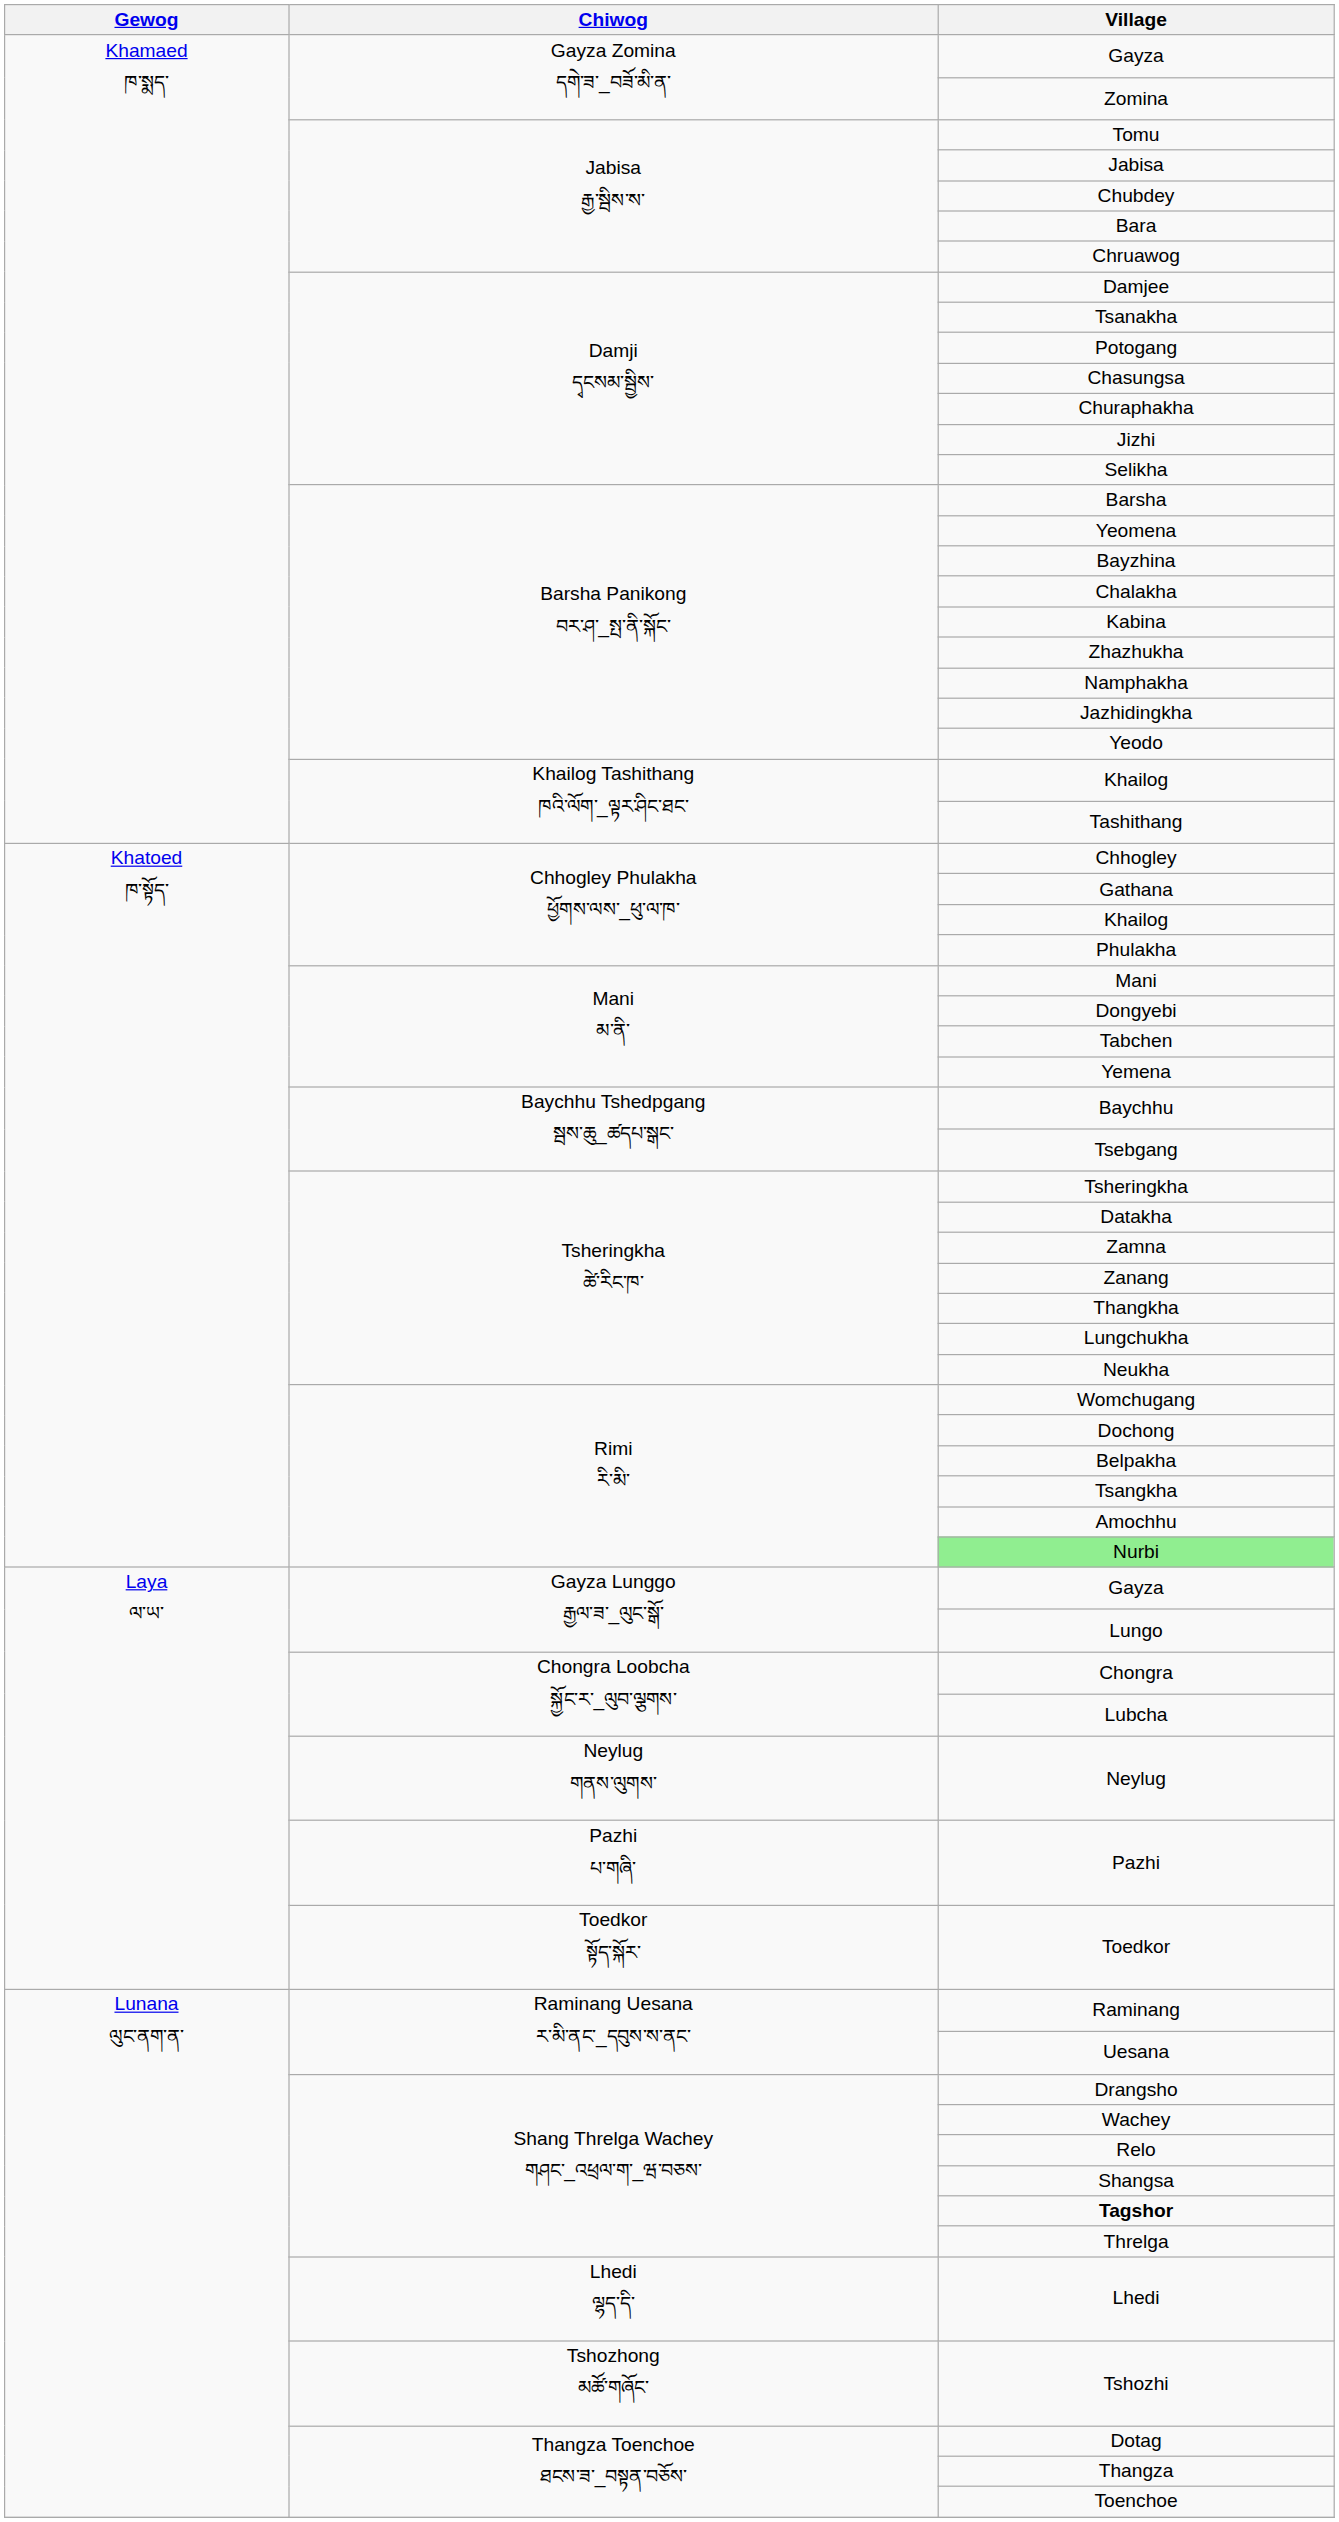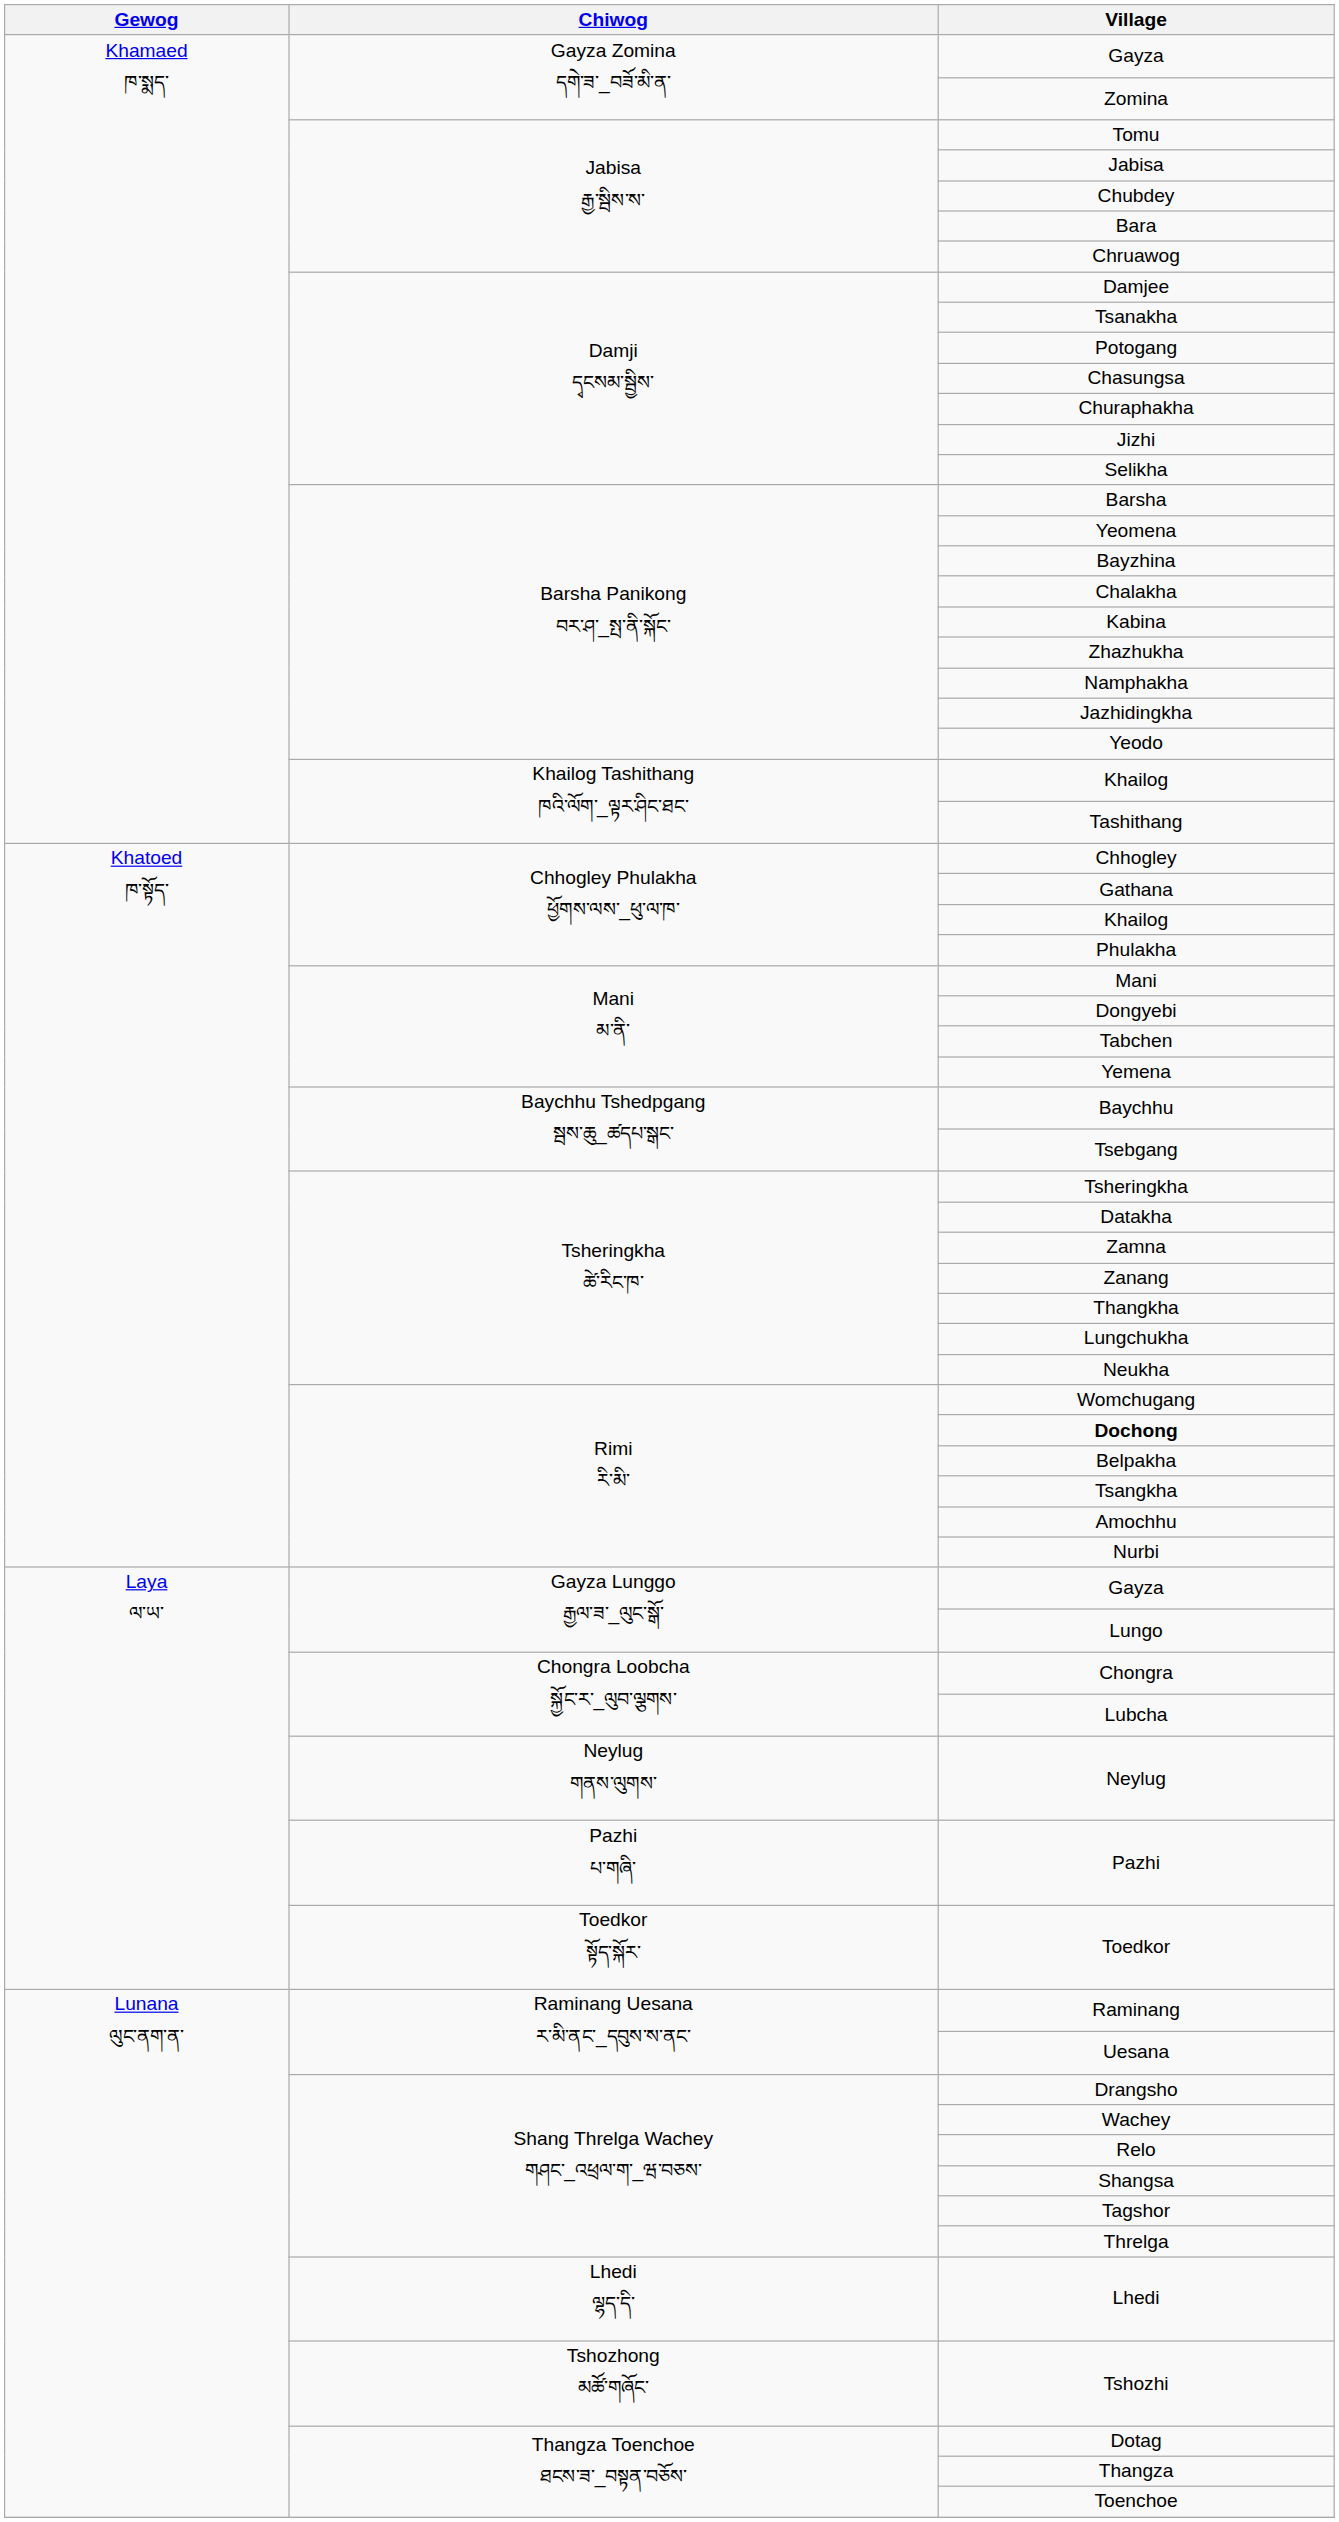Dochong | Village: normal -> bold
Nurbi | Village: lightgreen background -> no background
Tagshor | Village: bold -> normal
